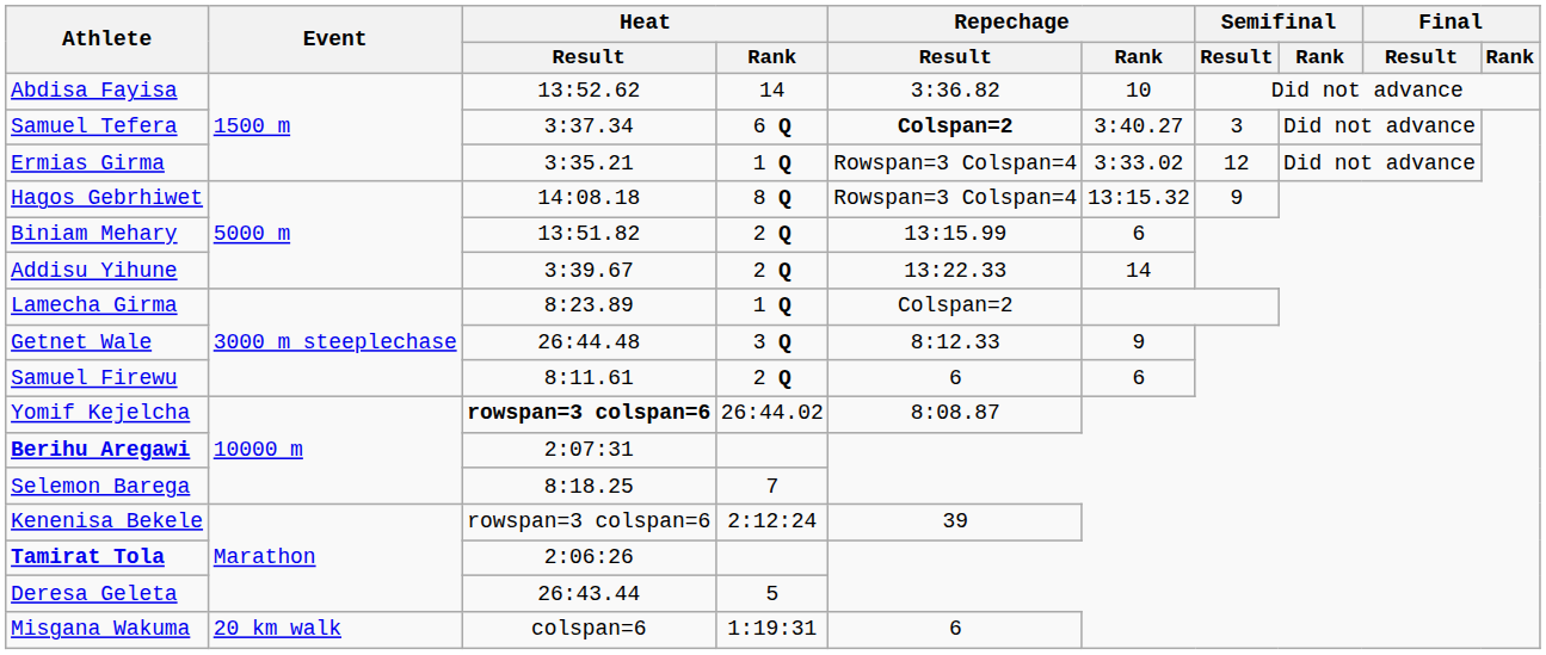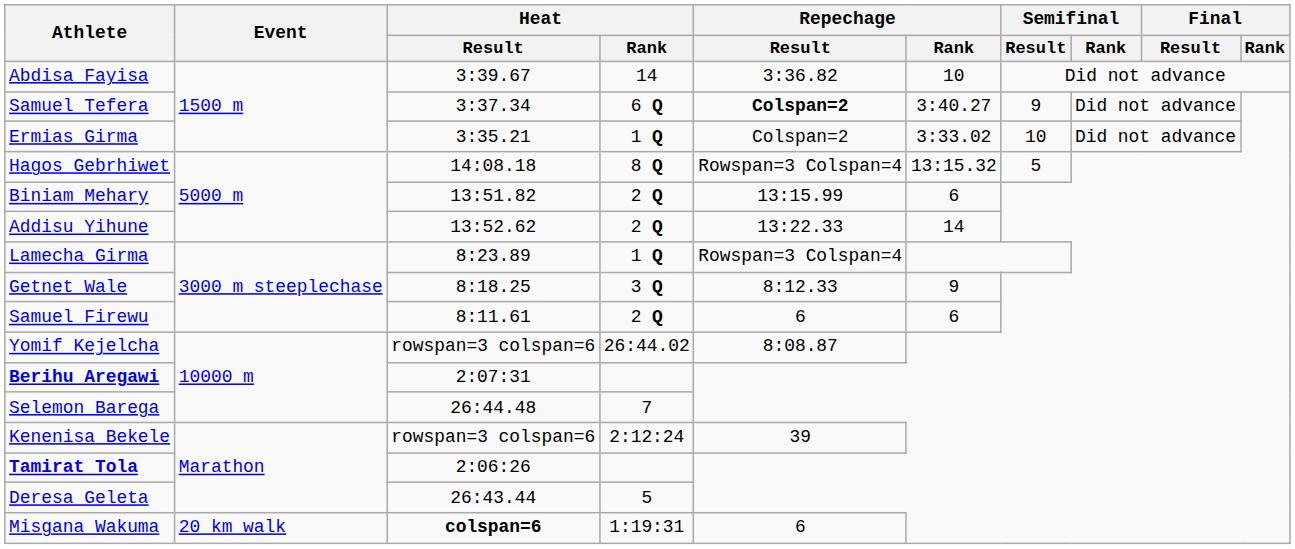Abdisa Fayisa | Heat / Result: 13:52.62 -> 3:39.67
Samuel Tefera | Semifinal / Result: 3 -> 9
Ermias Girma | Repechage / Result: Rowspan=3 Colspan=4 -> Colspan=2
Ermias Girma | Semifinal / Result: 12 -> 10
Hagos Gebrhiwet | Semifinal / Result: 9 -> 5
Addisu Yihune | Heat / Result: 3:39.67 -> 13:52.62
Lamecha Girma | Repechage / Result: Colspan=2 -> Rowspan=3 Colspan=4
Getnet Wale | Heat / Result: 26:44.48 -> 8:18.25
Yomif Kejelcha | Heat / Result: bold -> normal
Selemon Barega | Heat / Result: 8:18.25 -> 26:44.48
Misgana Wakuma | Heat / Result: normal -> bold
